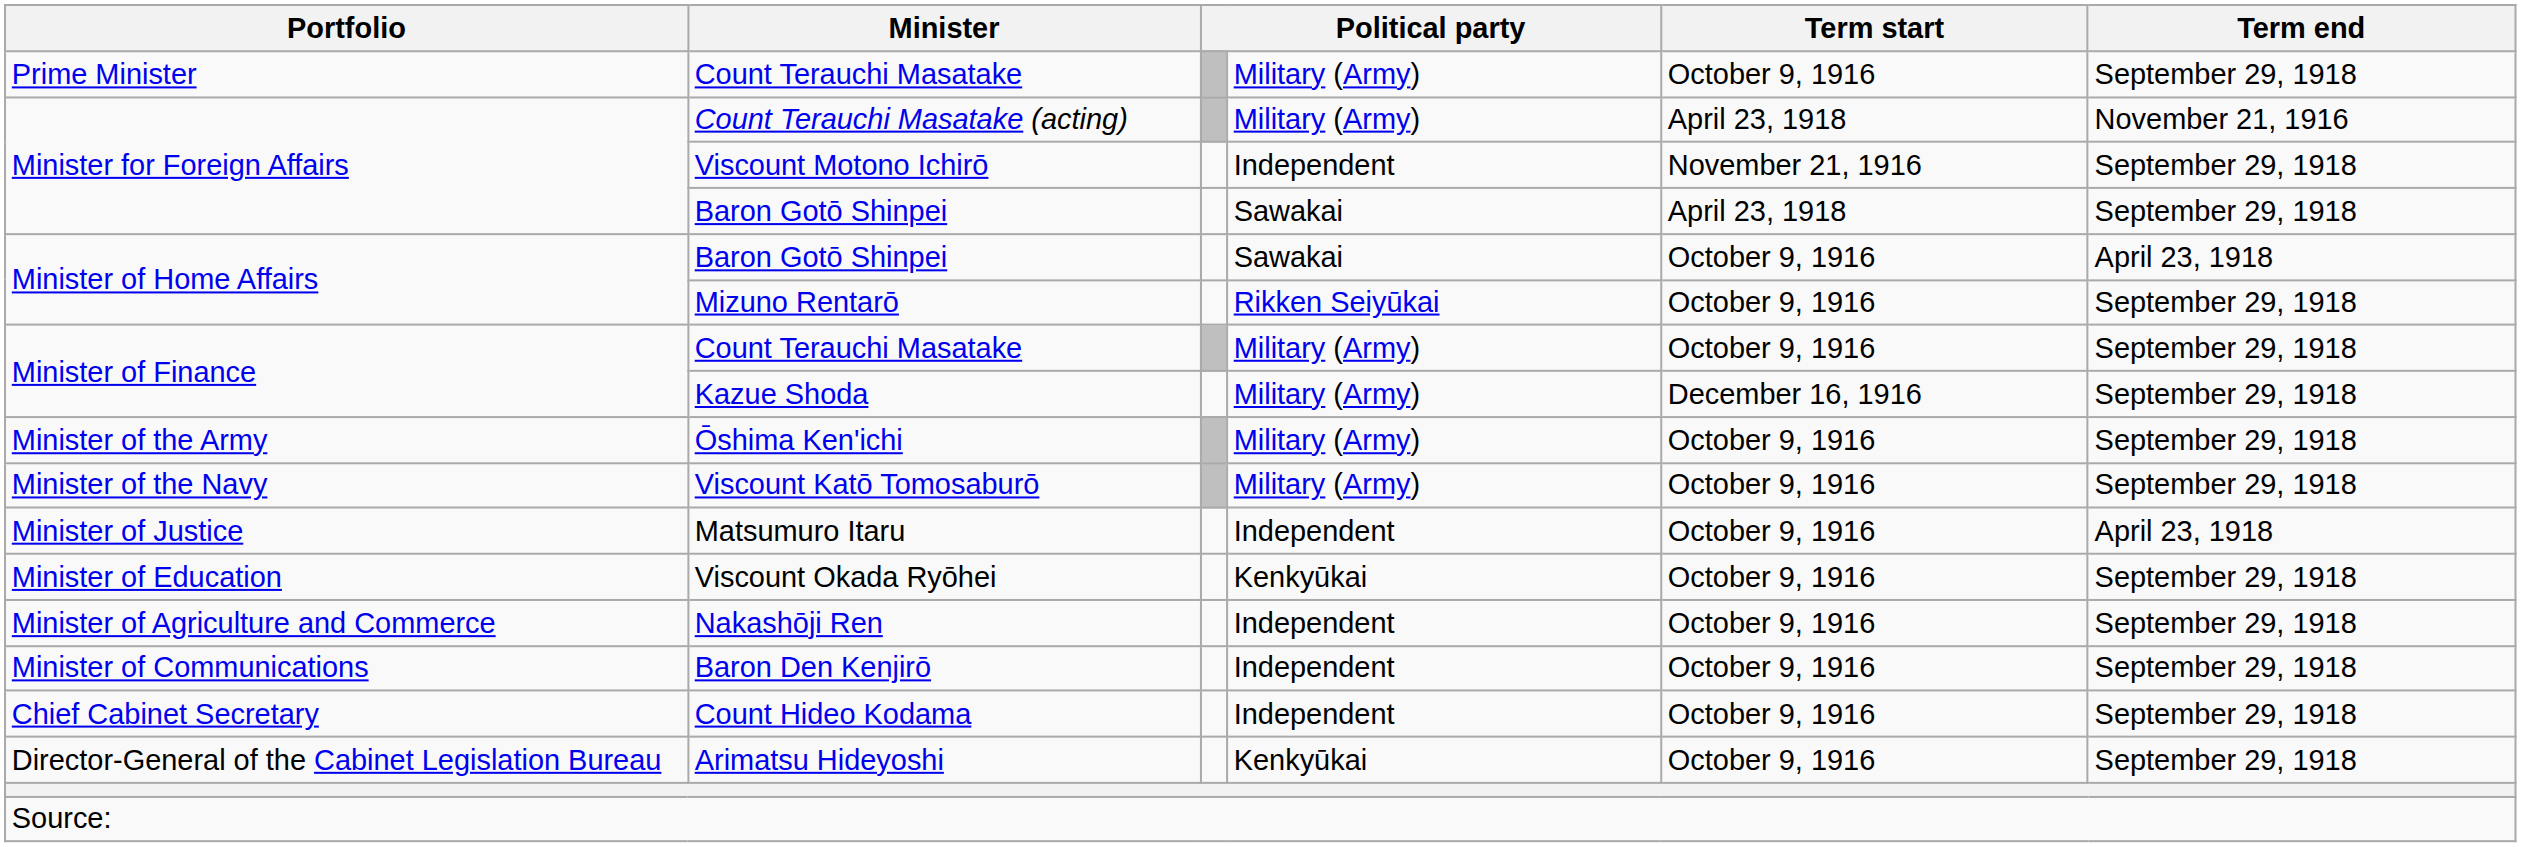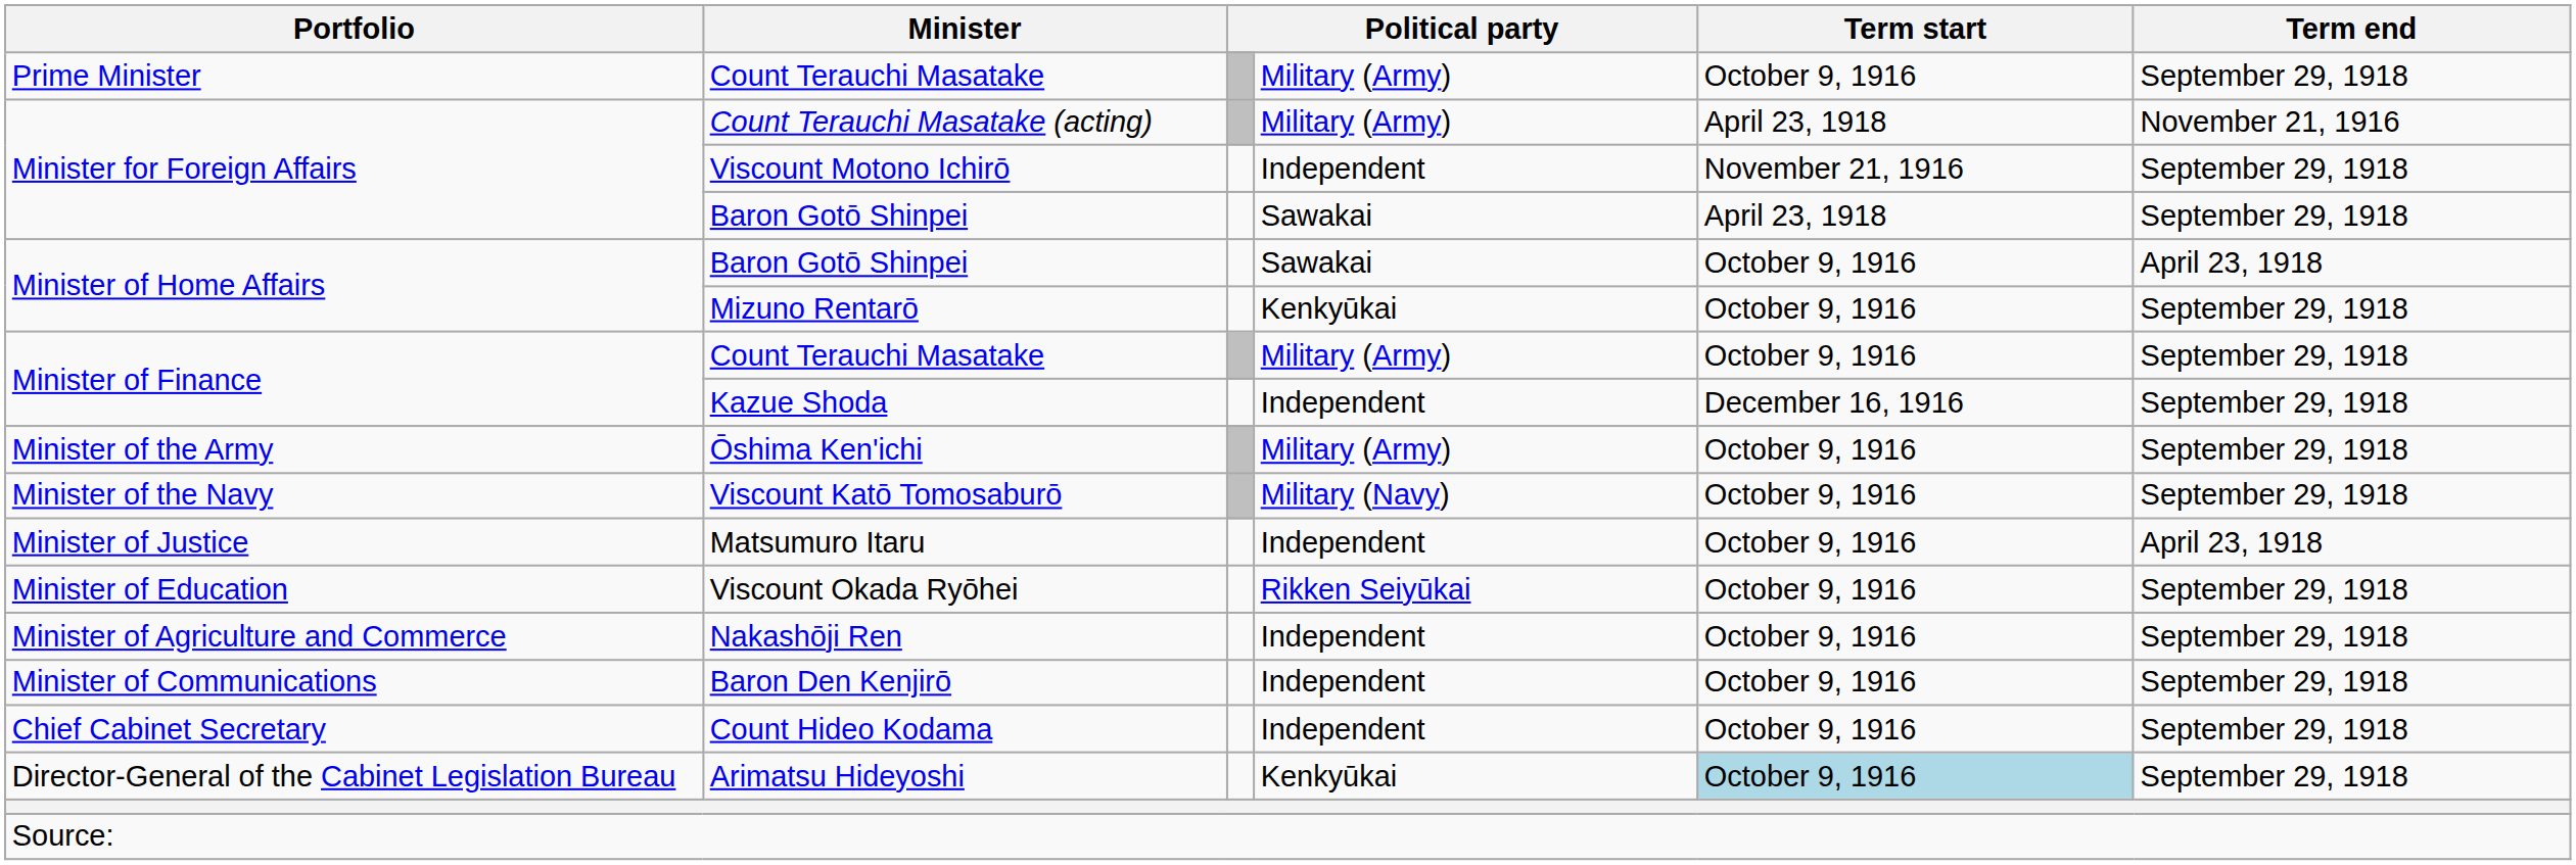Mizuno Rentarō | column 4: Rikken Seiyūkai -> Kenkyūkai
Kazue Shoda | column 4: Military (Army) -> Independent
Viscount Katō Tomosaburō | column 4: Military (Army) -> Military (Navy)
Viscount Okada Ryōhei | column 4: Kenkyūkai -> Rikken Seiyūkai
Arimatsu Hideyoshi | Term start: no background -> lightblue background
